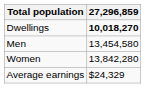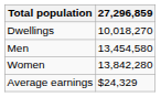Dwellings | 27,296,859: bold -> normal
